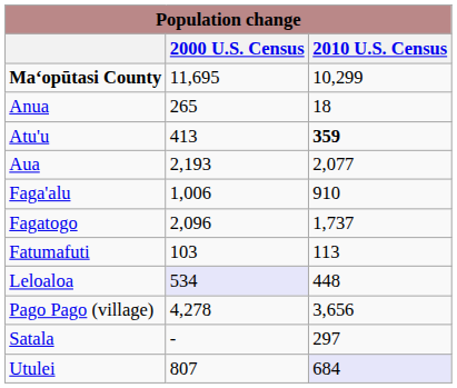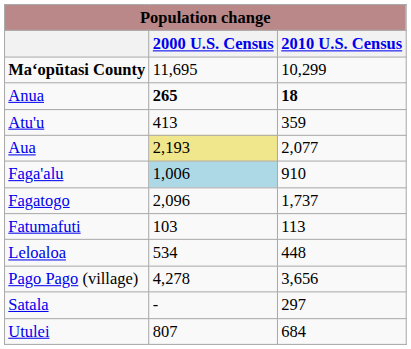Anua | 2000 U.S. Census: normal -> bold
Anua | 2010 U.S. Census: normal -> bold
Atu'u | 2010 U.S. Census: bold -> normal
Aua | 2000 U.S. Census: no background -> khaki background
Faga'alu | 2000 U.S. Census: no background -> lightblue background
Leloaloa | 2000 U.S. Census: lavender background -> no background
Utulei | 2010 U.S. Census: lavender background -> no background
